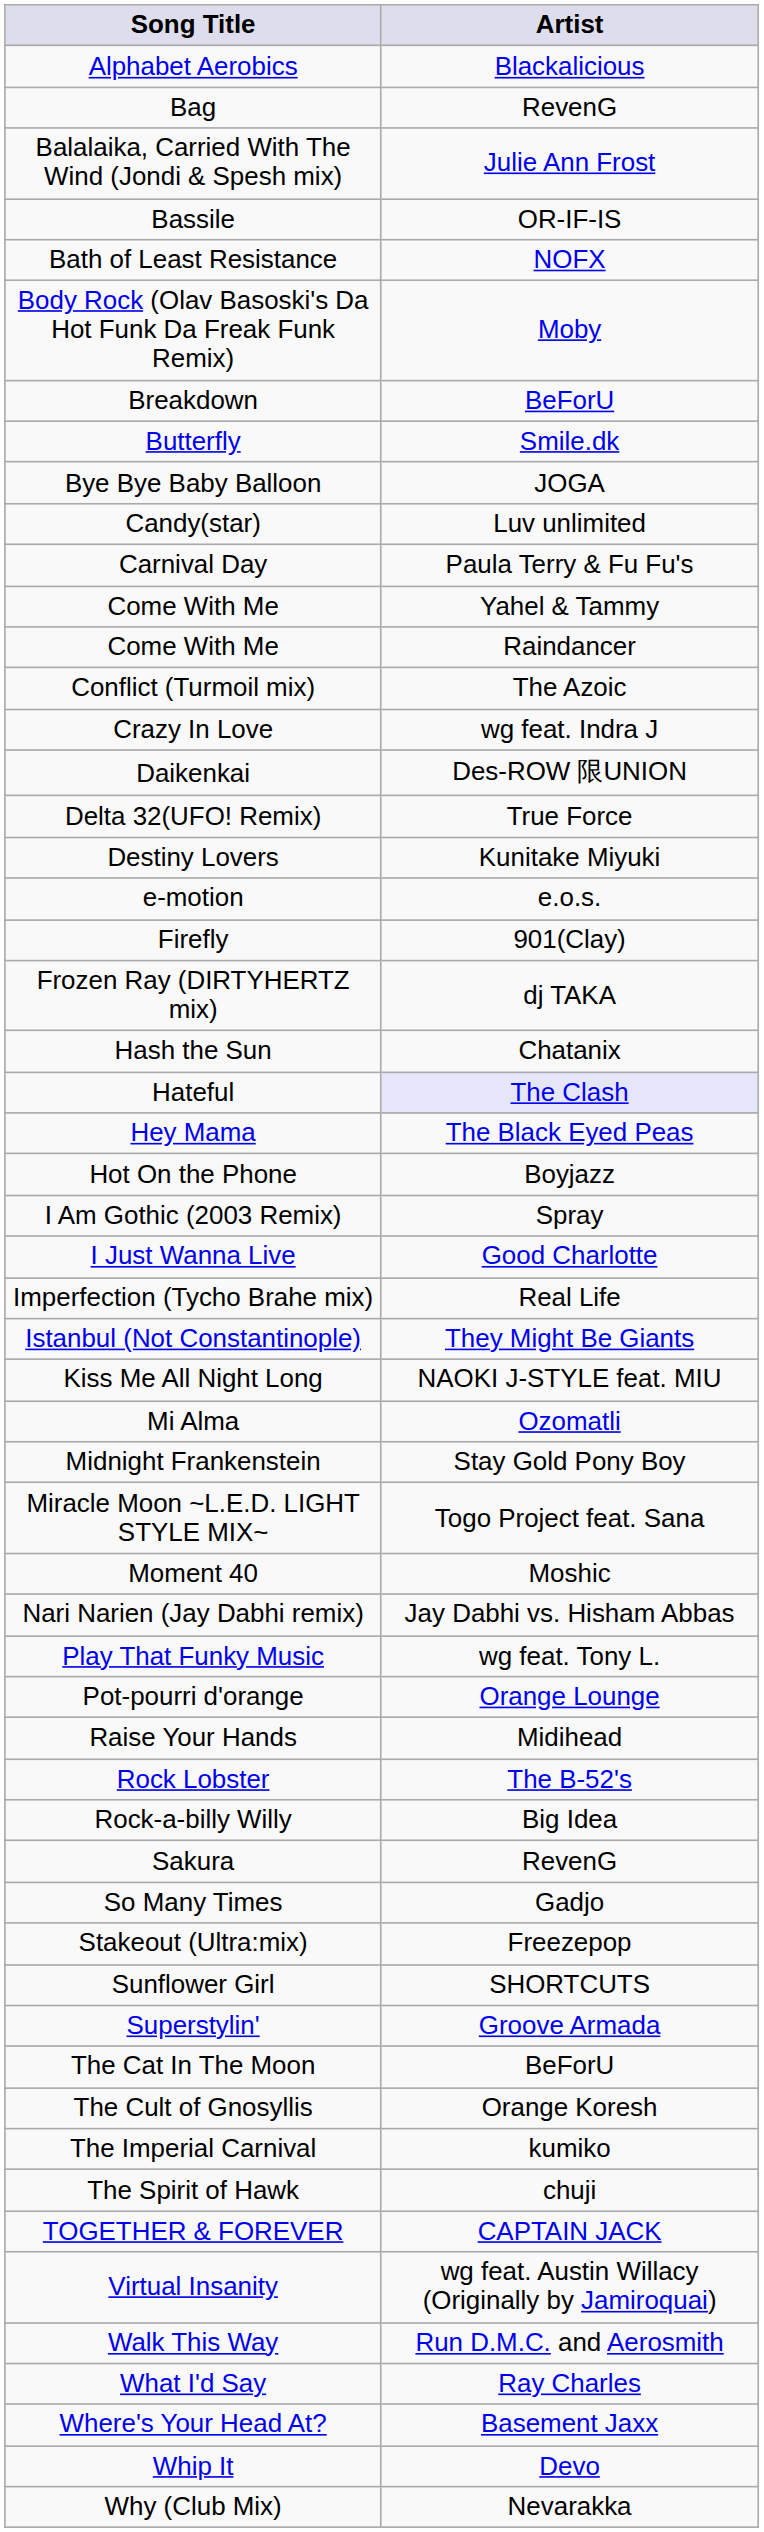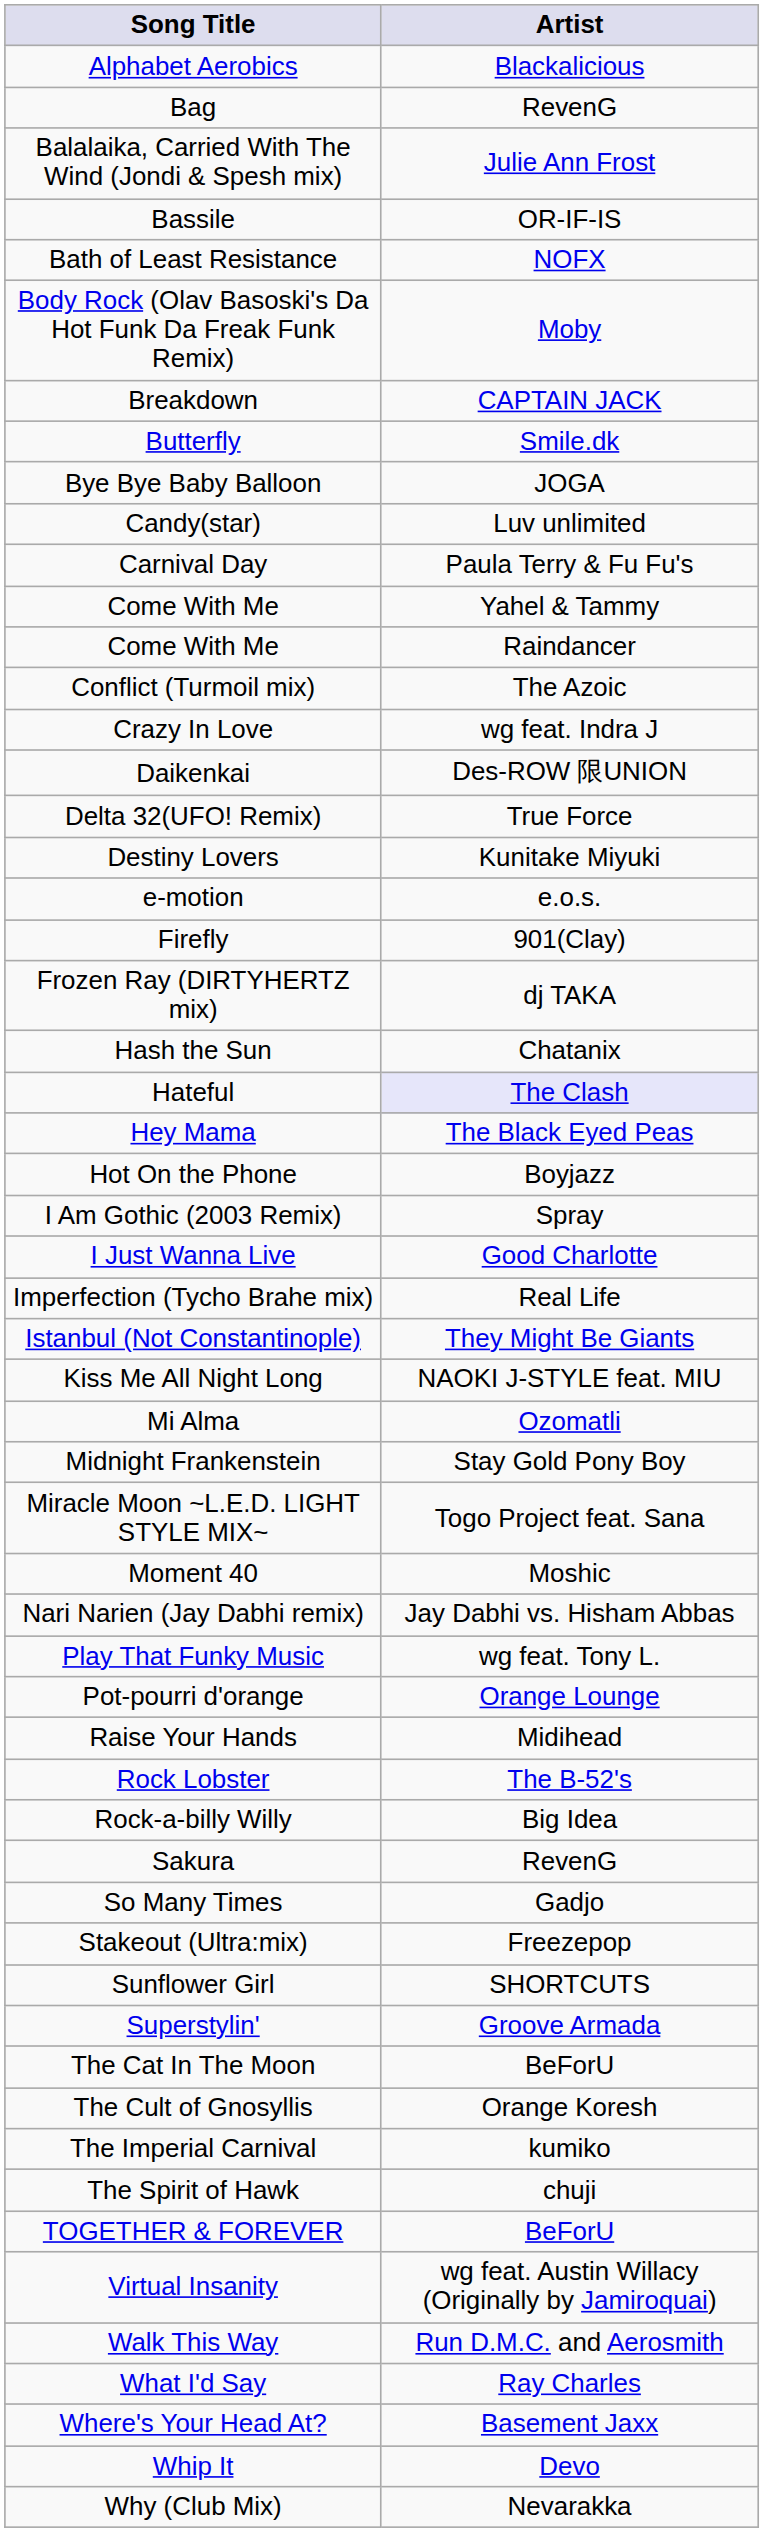row 8 | Artist: BeForU -> CAPTAIN JACK
row 51 | Artist: CAPTAIN JACK -> BeForU
